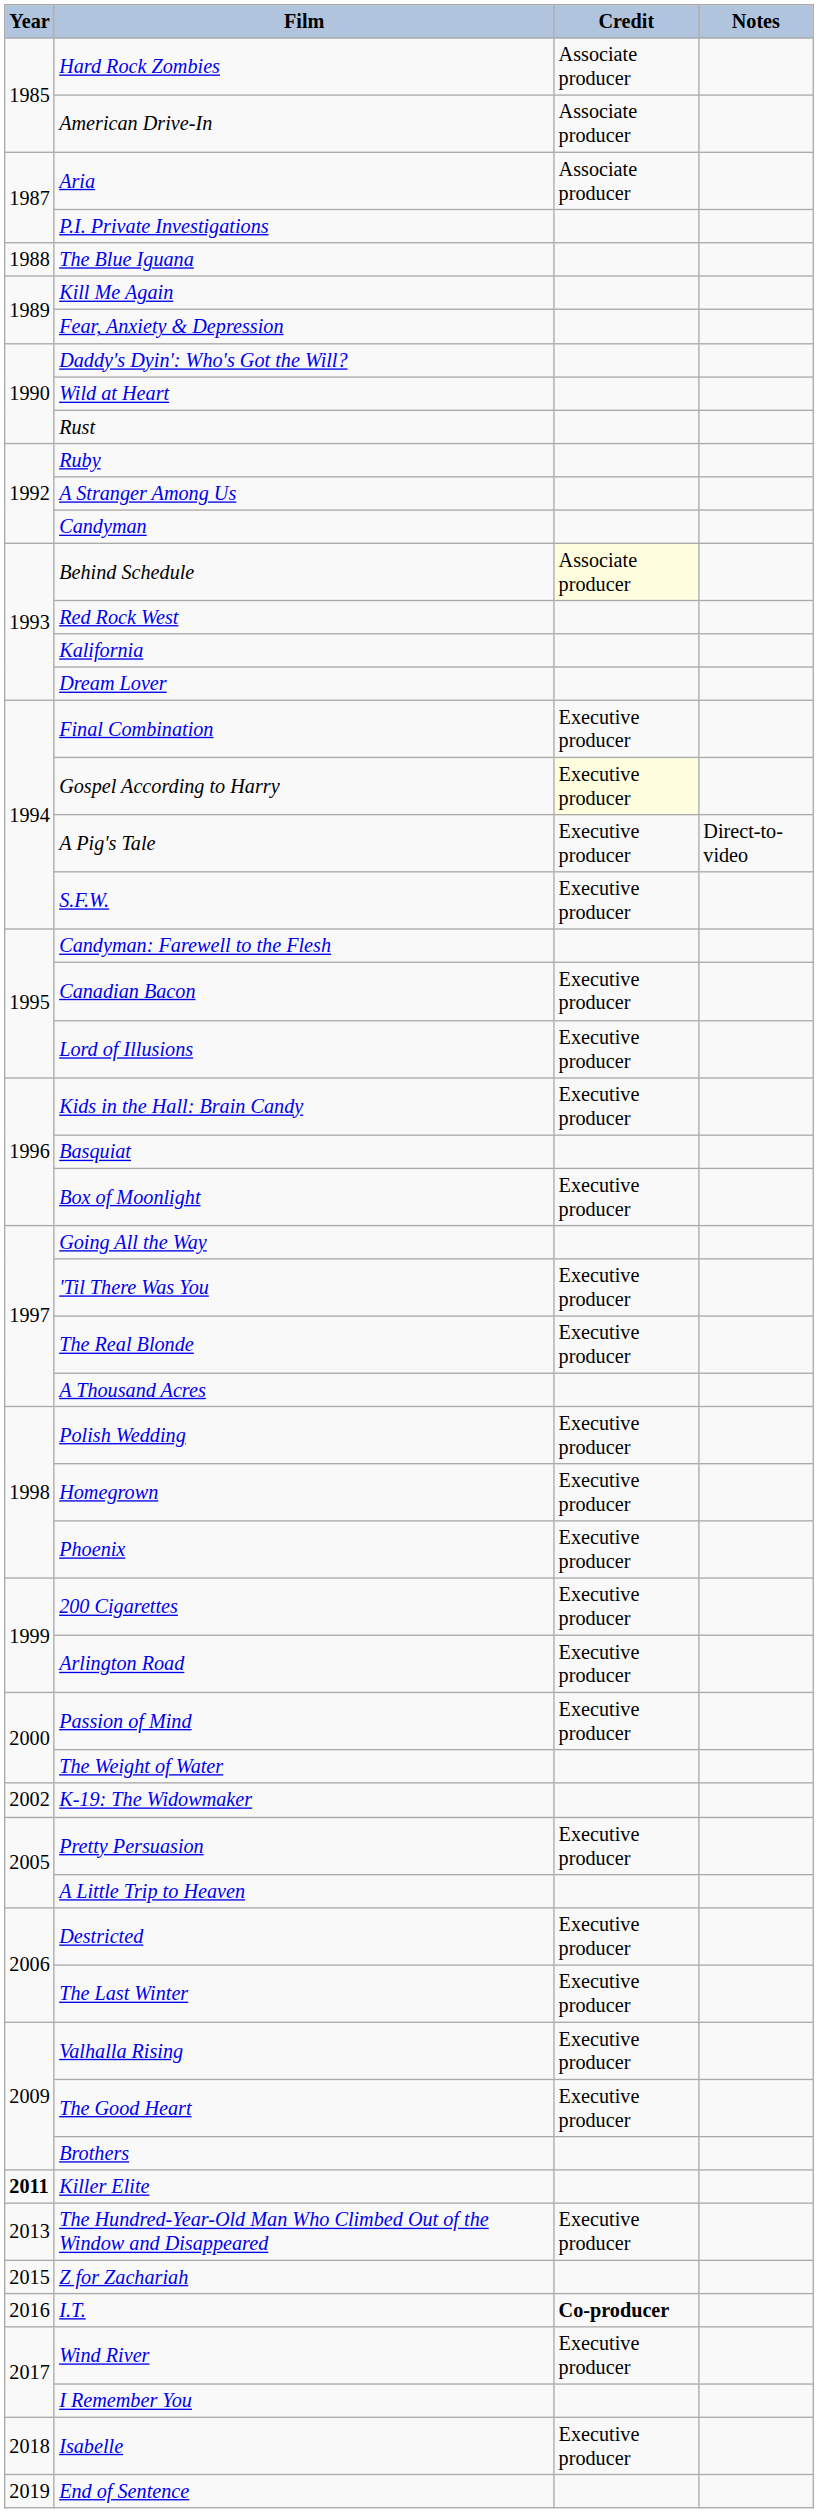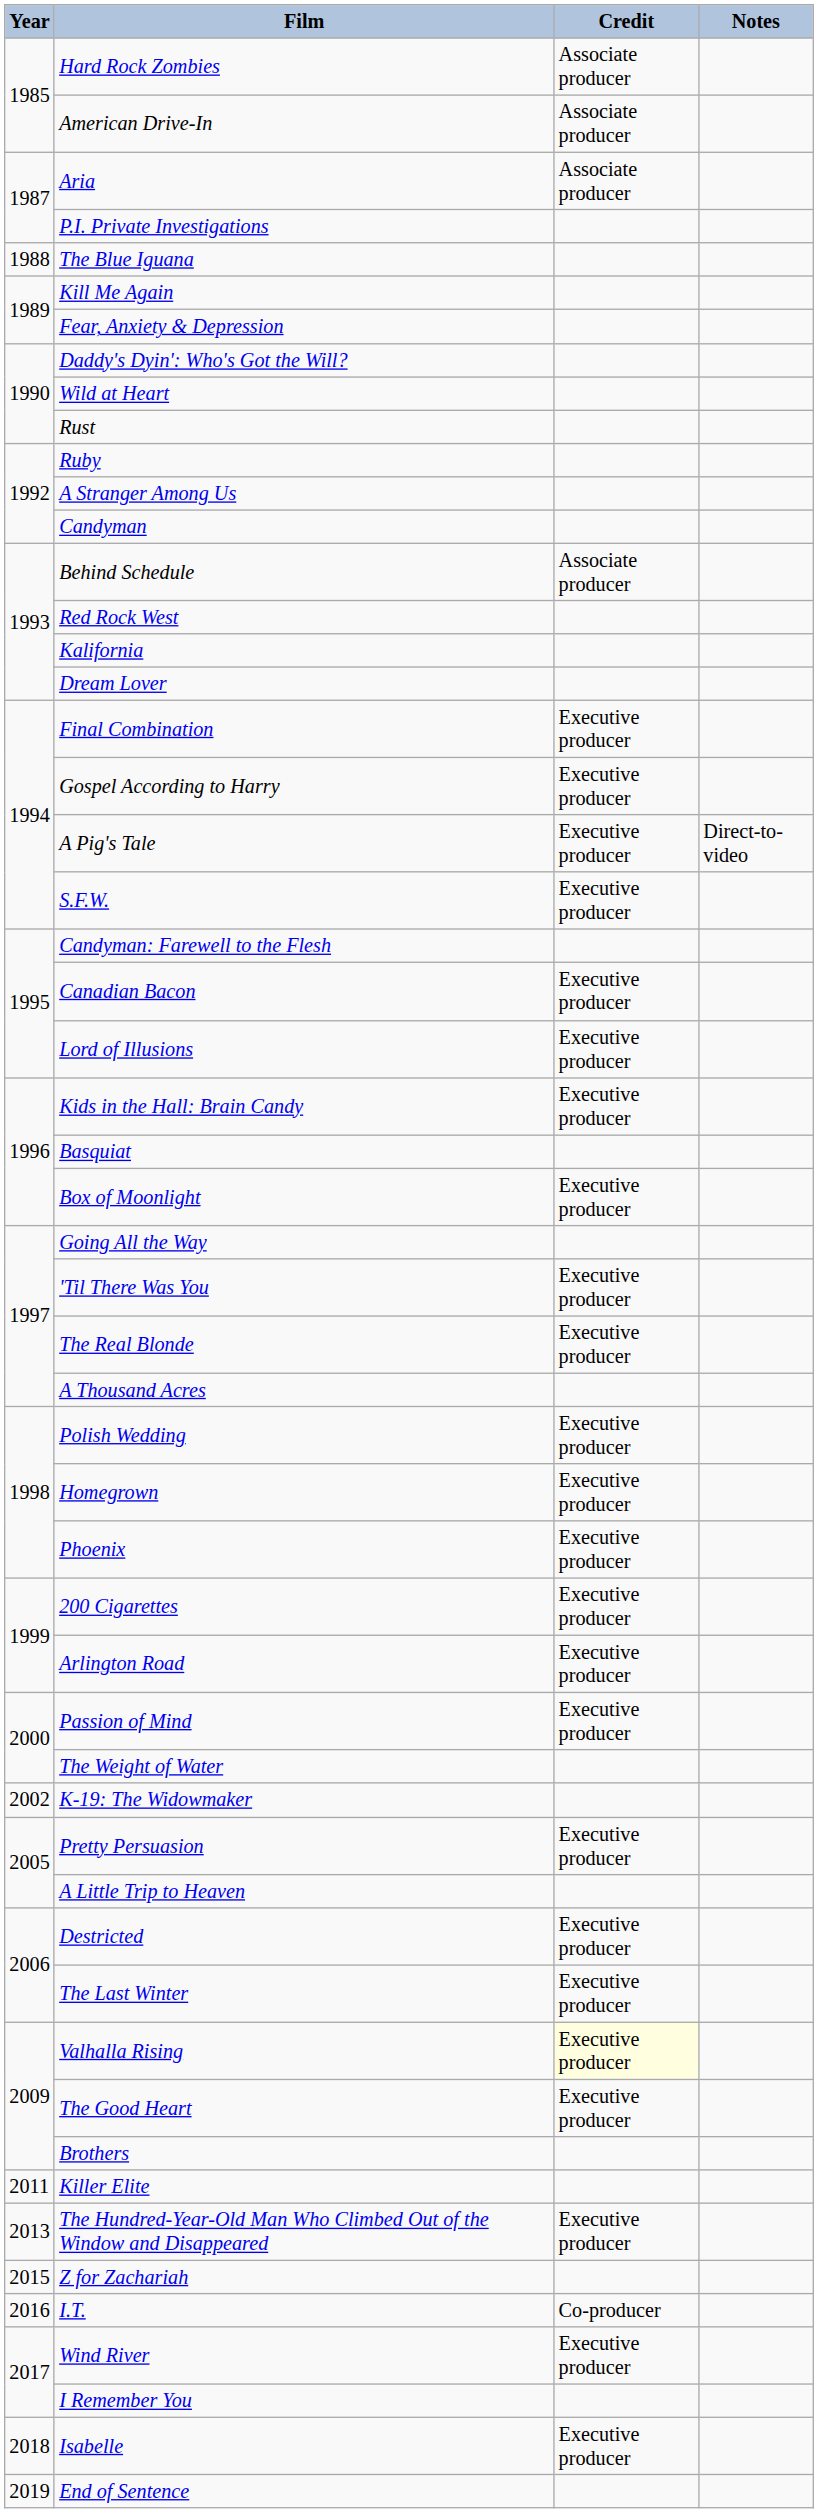Behind Schedule | Credit: lightyellow background -> no background
Gospel According to Harry | Credit: lightyellow background -> no background
Valhalla Rising | Credit: no background -> lightyellow background
Killer Elite | Year: bold -> normal
I.T. | Credit: bold -> normal
